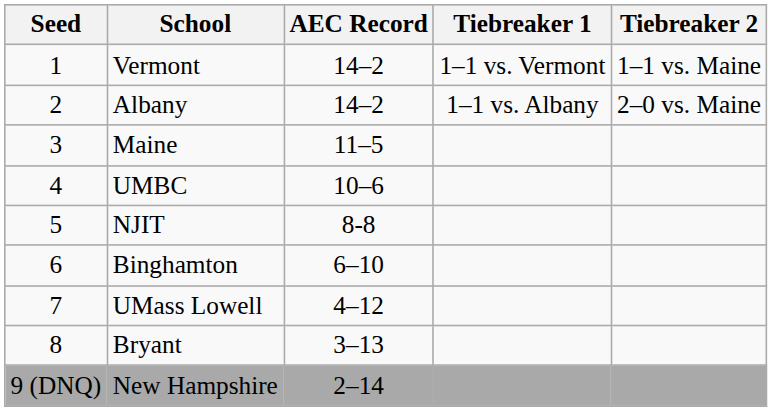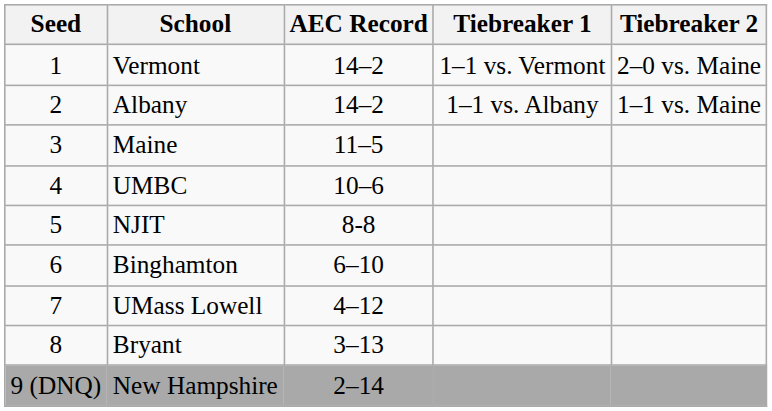Vermont | Tiebreaker 2: 1–1 vs. Maine -> 2–0 vs. Maine
Albany | Tiebreaker 2: 2–0 vs. Maine -> 1–1 vs. Maine
